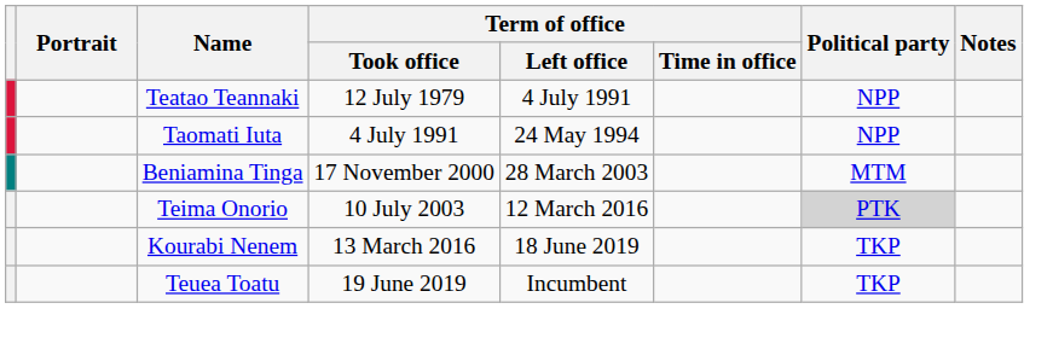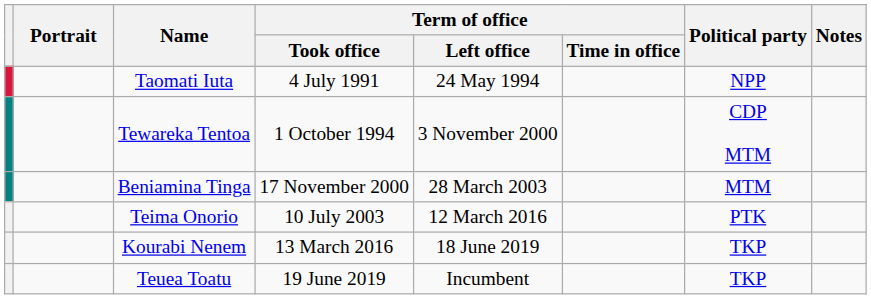- row: Teatao Teannaki | 12 July 1979 | 4 July 1991 | NPP
+ row: Tewareka Tentoa | 1 October 1994 | 3 November 2000 | CDP MTM
Teima Onorio | Political party: lightgrey background -> no background
